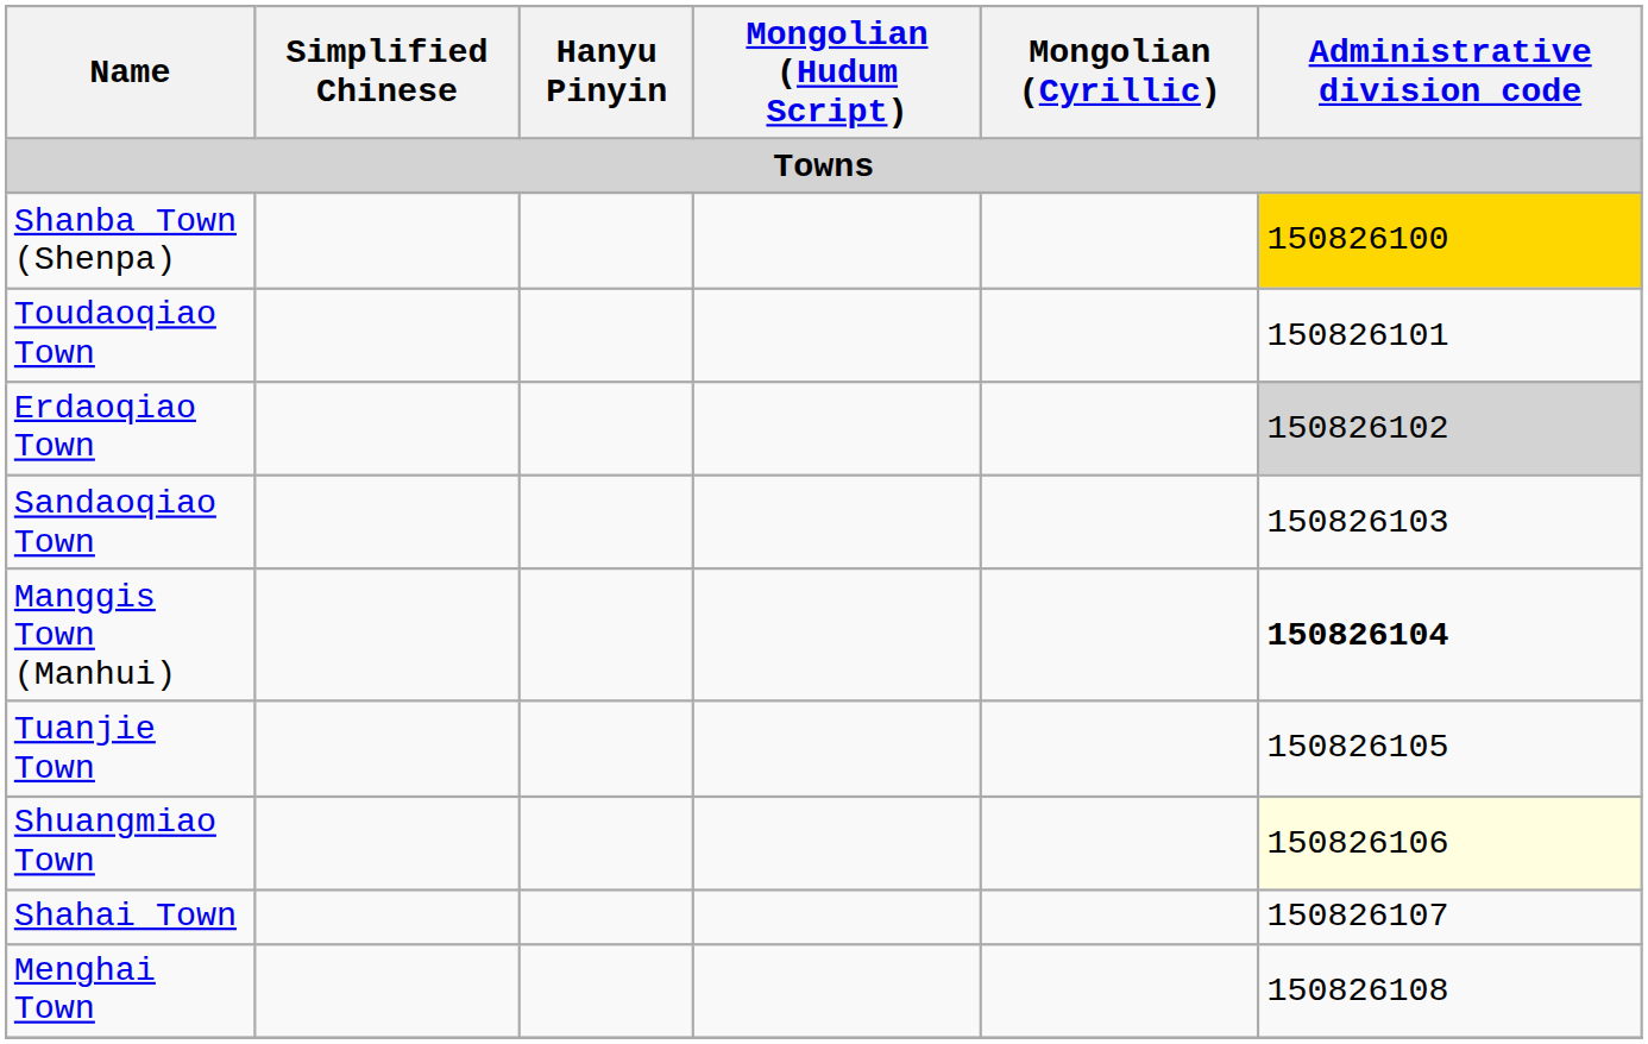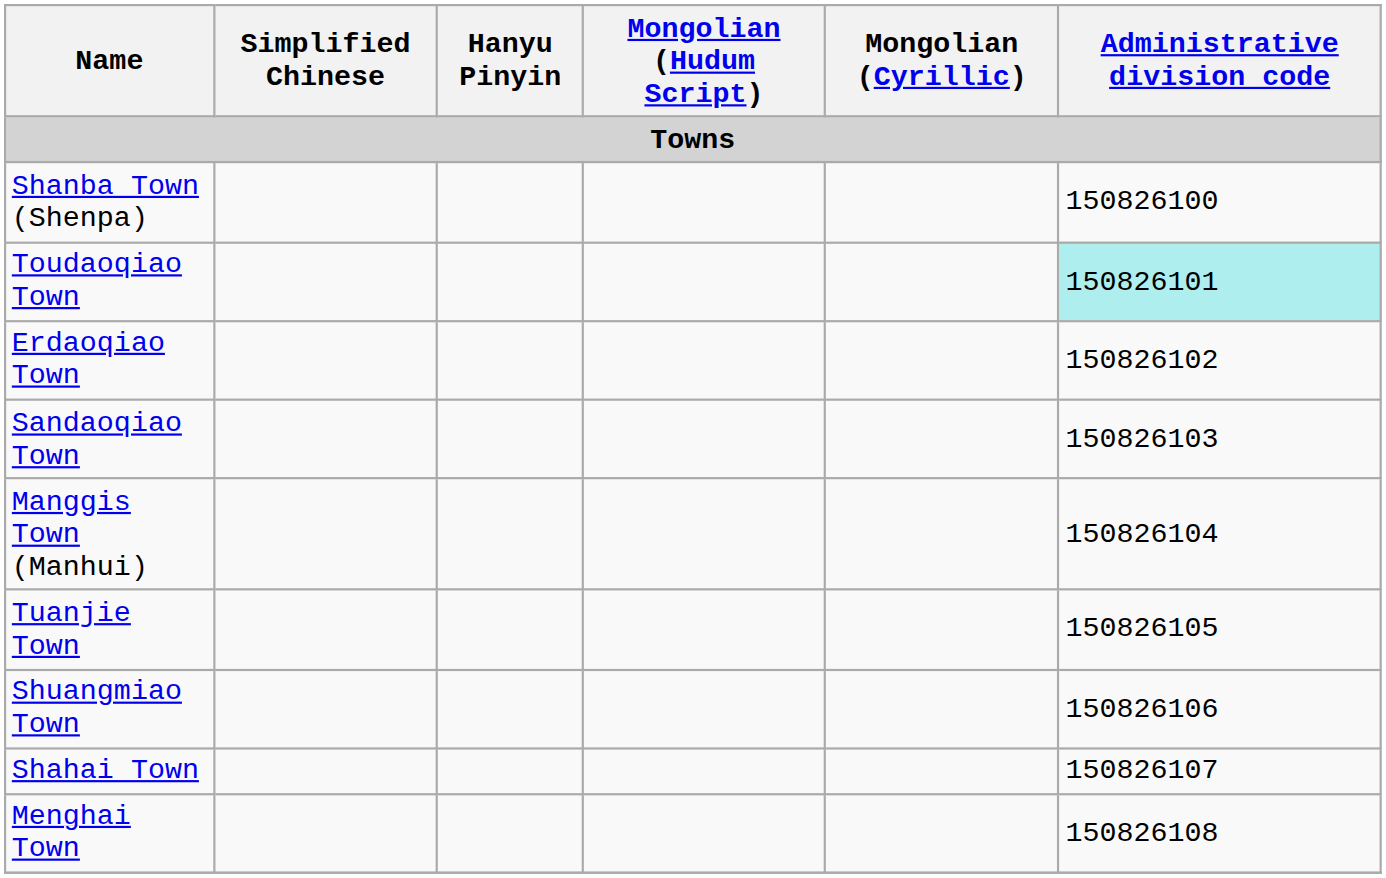Shanba Town (Shenpa) | Administrative division code: gold background -> no background
Toudaoqiao Town | Administrative division code: no background -> paleturquoise background
Erdaoqiao Town | Administrative division code: lightgrey background -> no background
Manggis Town (Manhui) | Administrative division code: bold -> normal
Shuangmiao Town | Administrative division code: lightyellow background -> no background
